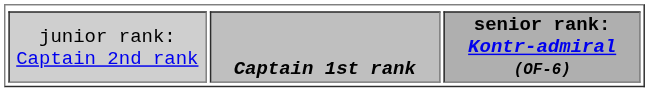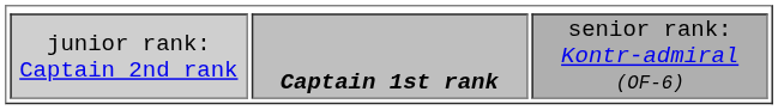junior rank: Captain 2nd rank | column 3: bold -> normal
